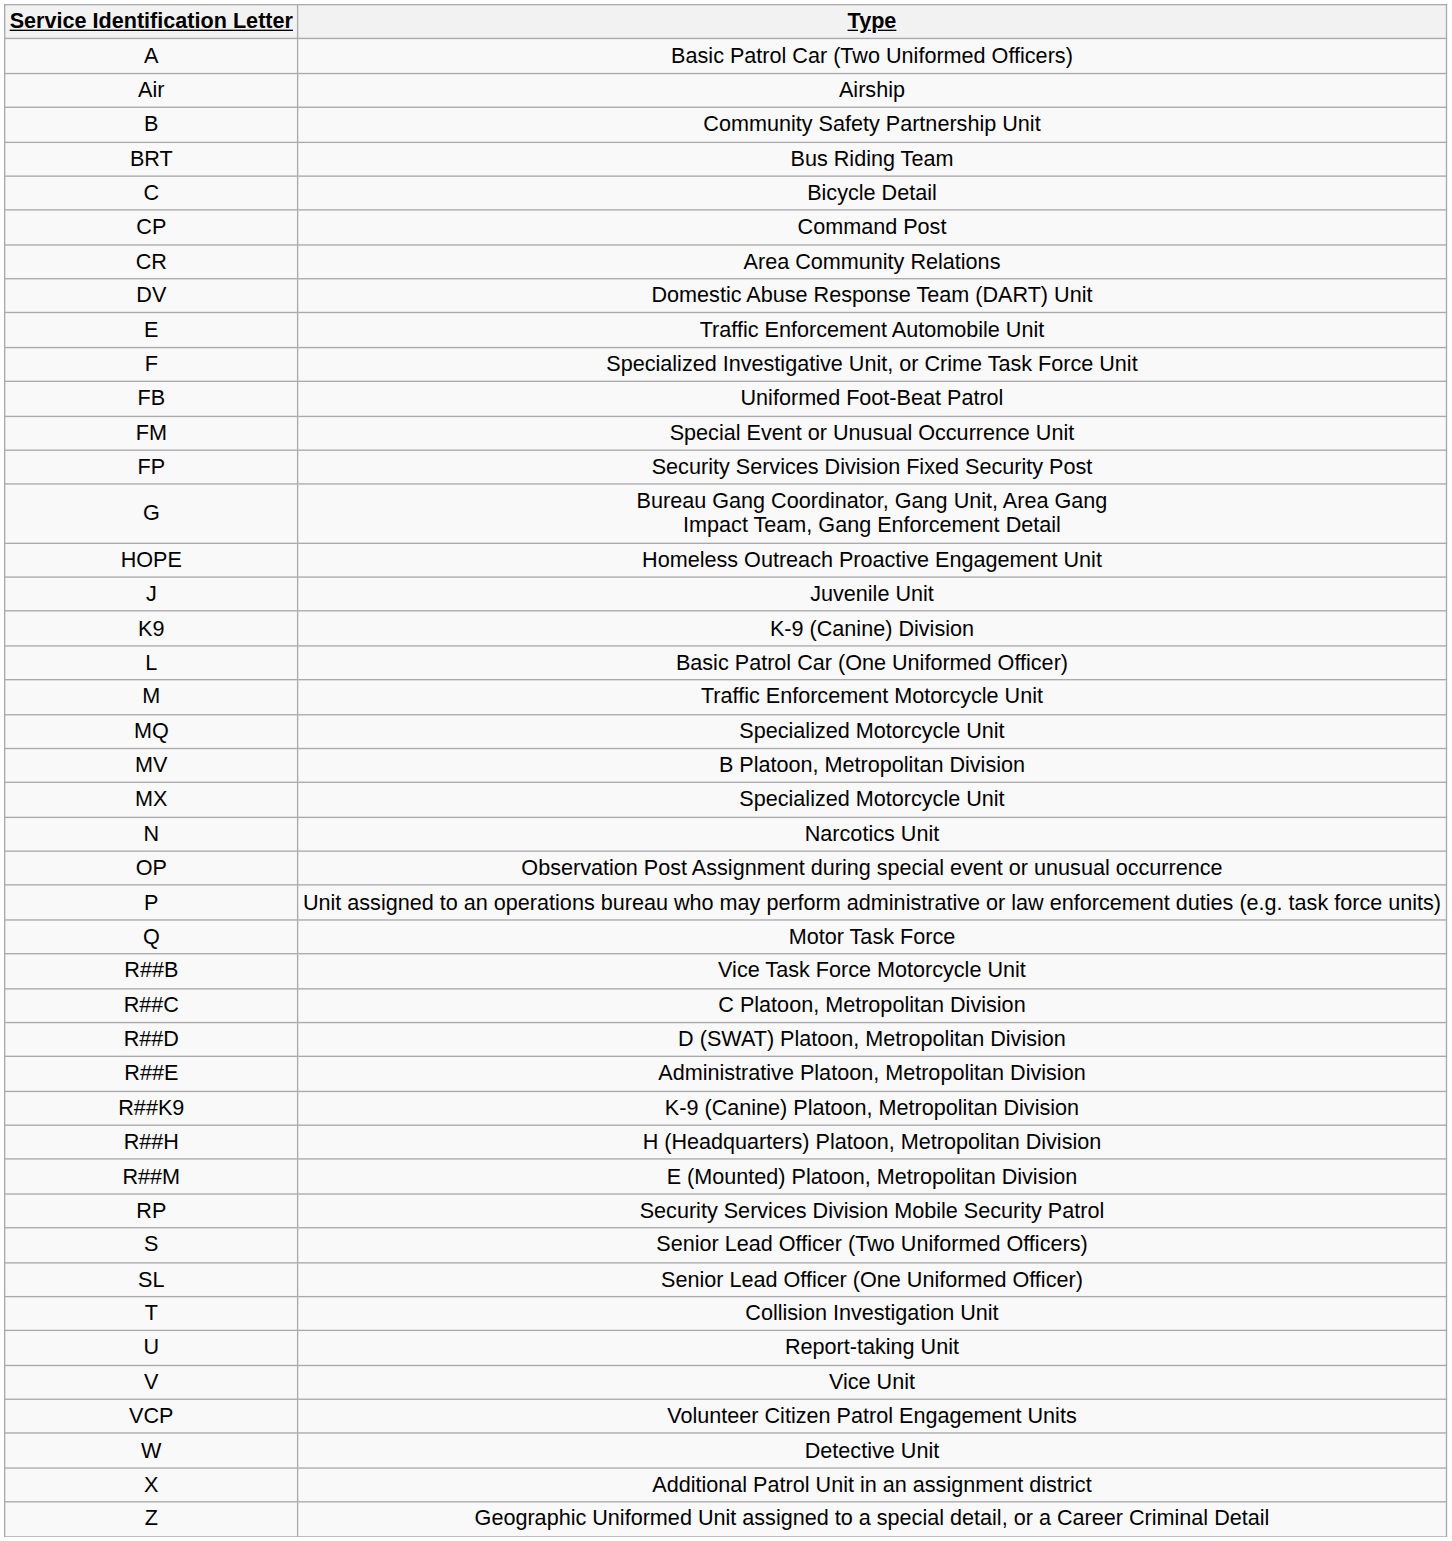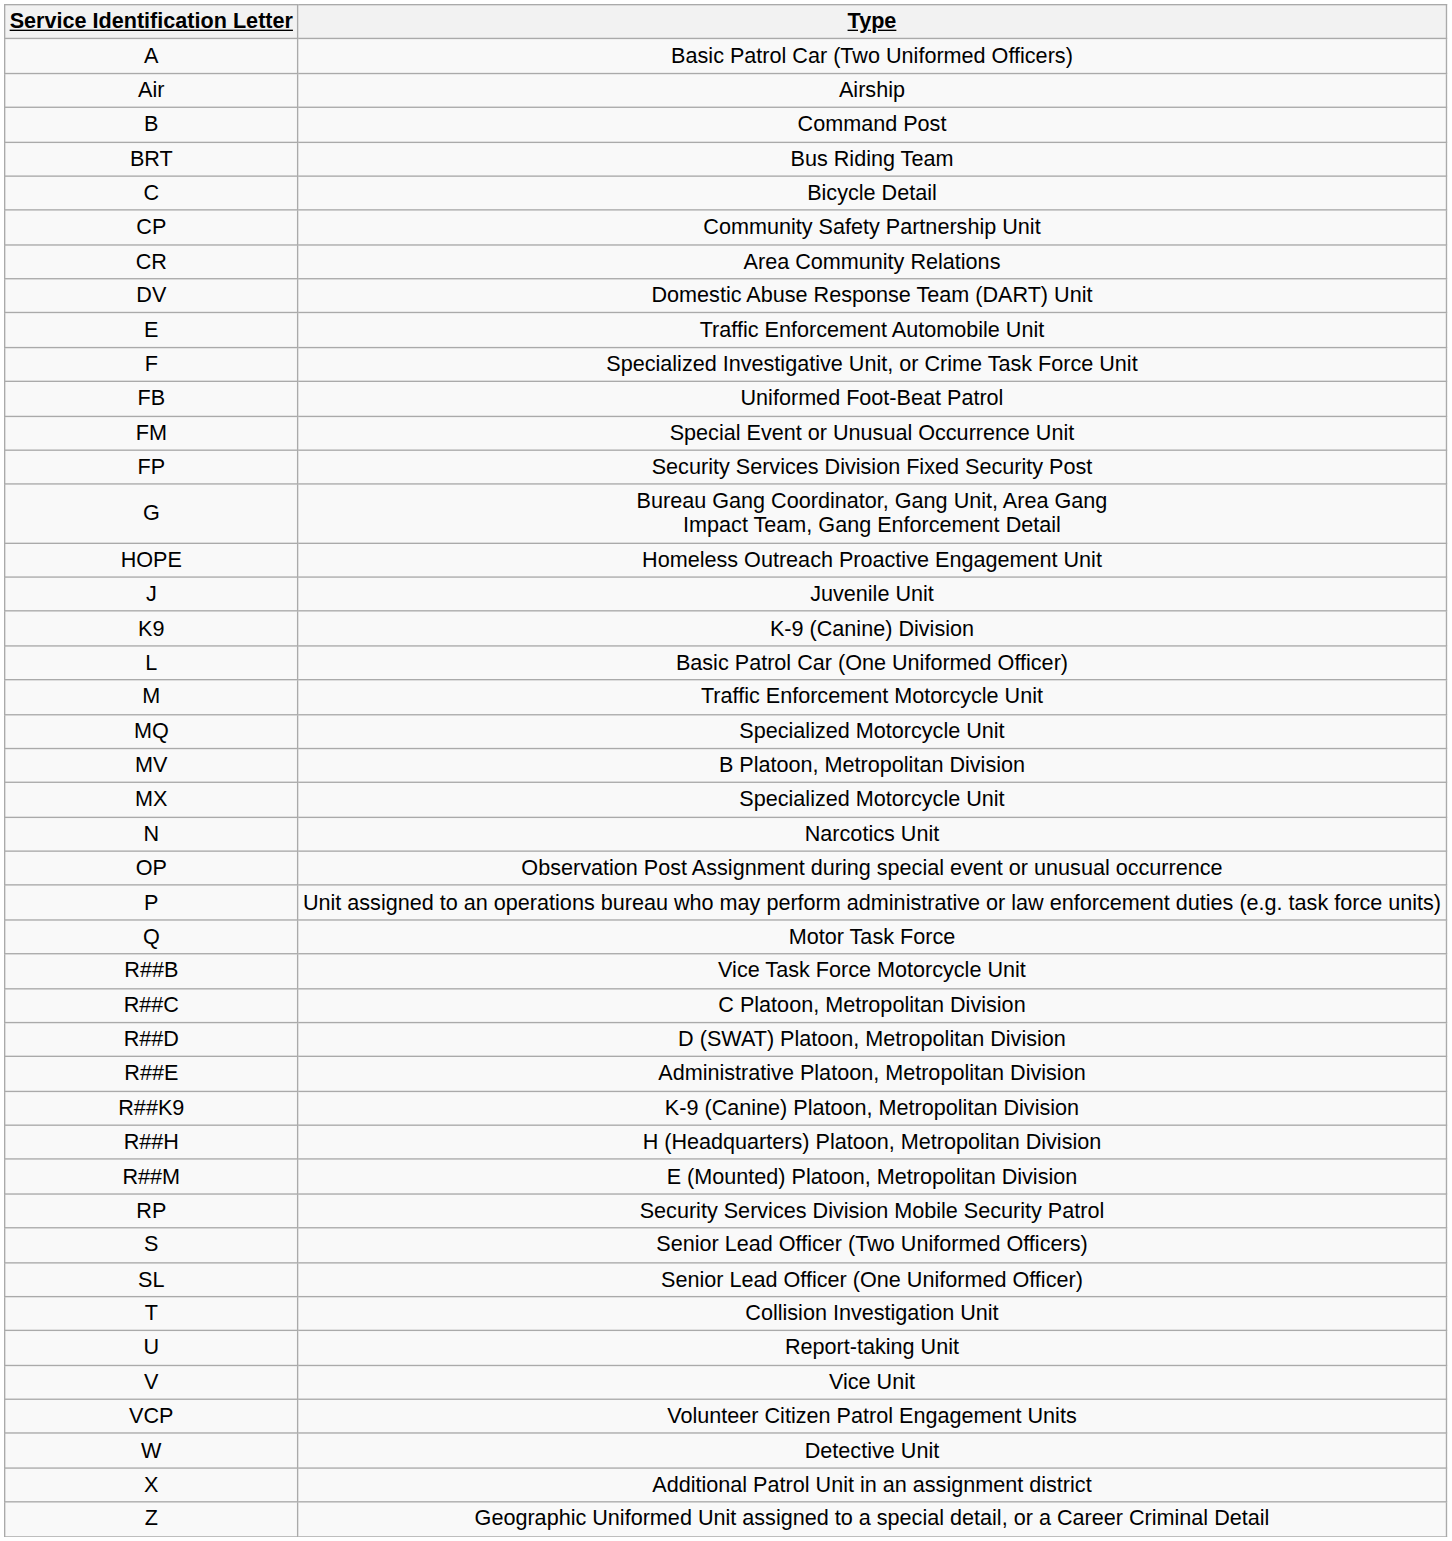B | Type: Community Safety Partnership Unit -> Command Post
CP | Type: Command Post -> Community Safety Partnership Unit
